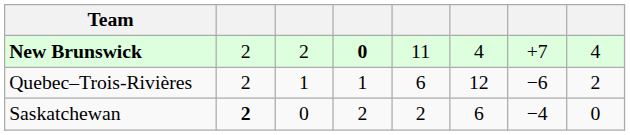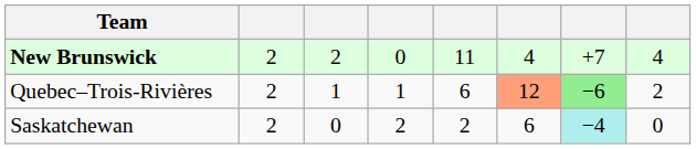New Brunswick | column 4: bold -> normal
Quebec–Trois-Rivières | column 6: no background -> lightsalmon background
Quebec–Trois-Rivières | column 7: no background -> lightgreen background
Saskatchewan | column 2: bold -> normal
Saskatchewan | column 7: no background -> paleturquoise background
